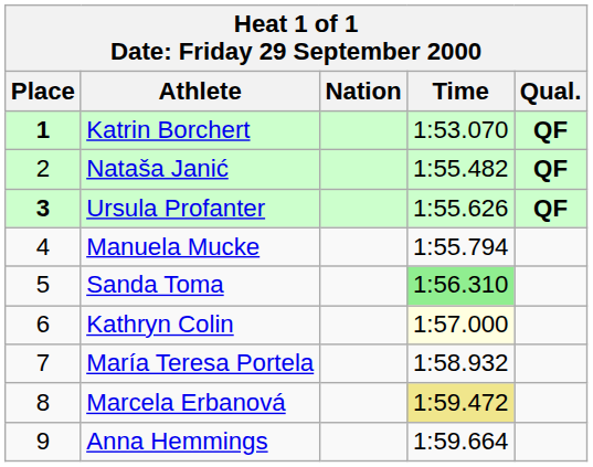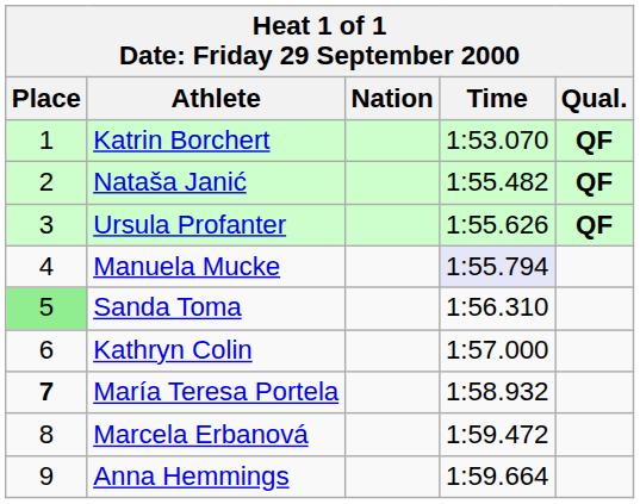Katrin Borchert | Place: bold -> normal
Ursula Profanter | Place: bold -> normal
Manuela Mucke | Time: no background -> lavender background
Sanda Toma | Place: no background -> lightgreen background
Sanda Toma | Time: lightgreen background -> no background
Kathryn Colin | Time: lightyellow background -> no background
María Teresa Portela | Place: normal -> bold
Marcela Erbanová | Time: khaki background -> no background
